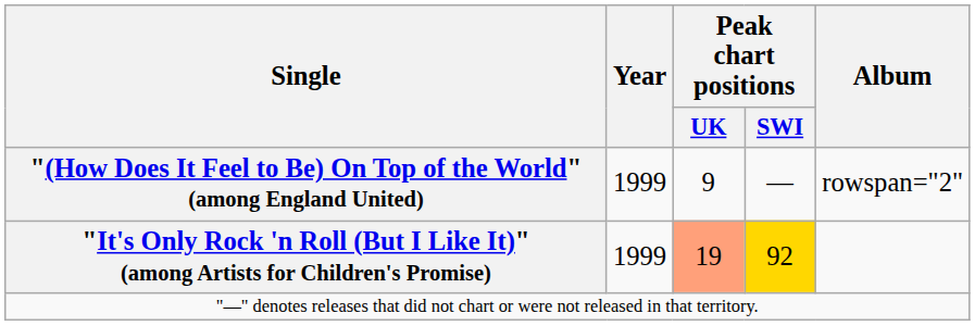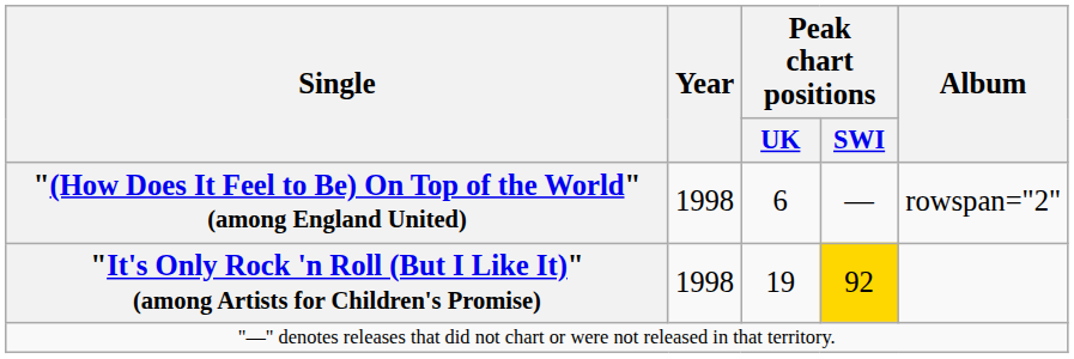row 3 | Year: 1999 -> 1998
row 3 | Peak chart positions / UK: 9 -> 6
row 4 | Year: 1999 -> 1998
row 4 | Peak chart positions / UK: lightsalmon background -> no background
